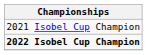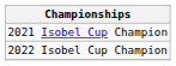row 3 | column 1: bold -> normal
